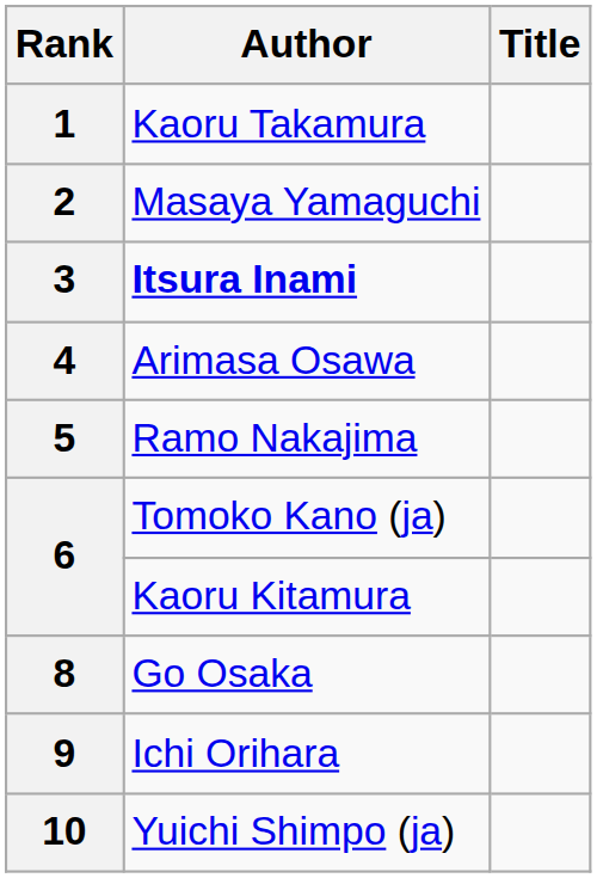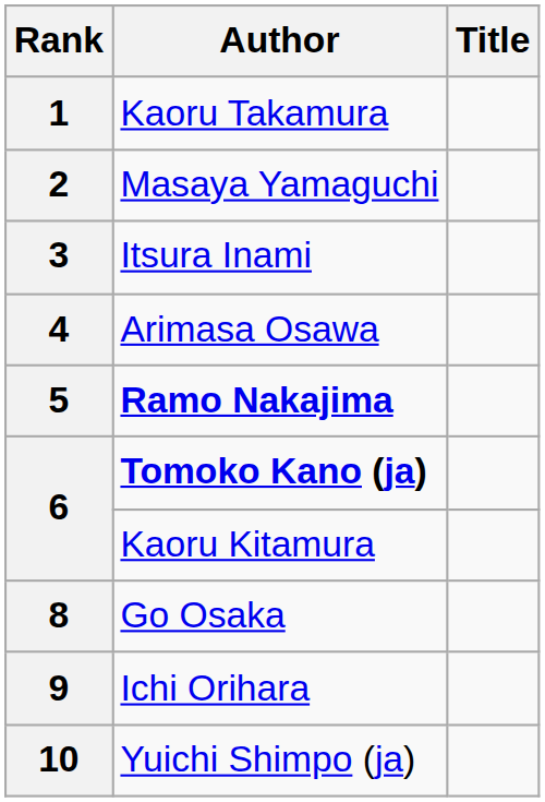3 | Author: bold -> normal
5 | Author: normal -> bold
6 / Tomoko Kano (ja) | Author: normal -> bold
